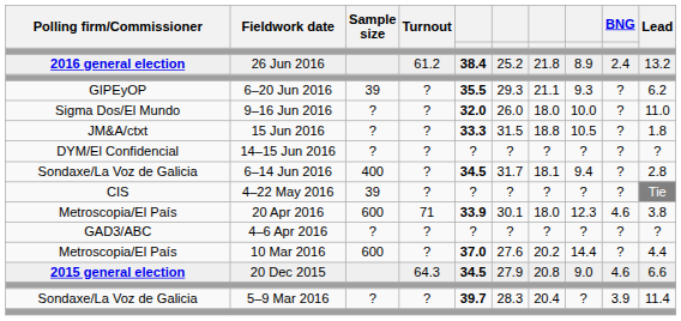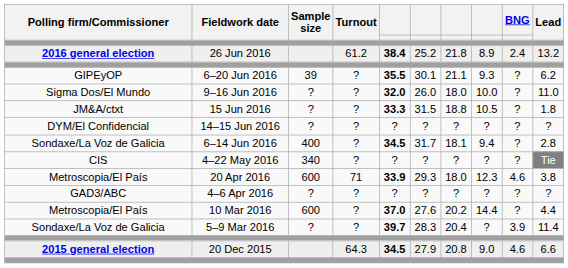6–20 Jun 2016 | column 6: 29.3 -> 30.1
4–22 May 2016 | Sample size: 39 -> 340
20 Apr 2016 | column 6: 30.1 -> 29.3
rows swapped: 5–9 Mar 2016 <-> 20 Dec 2015
